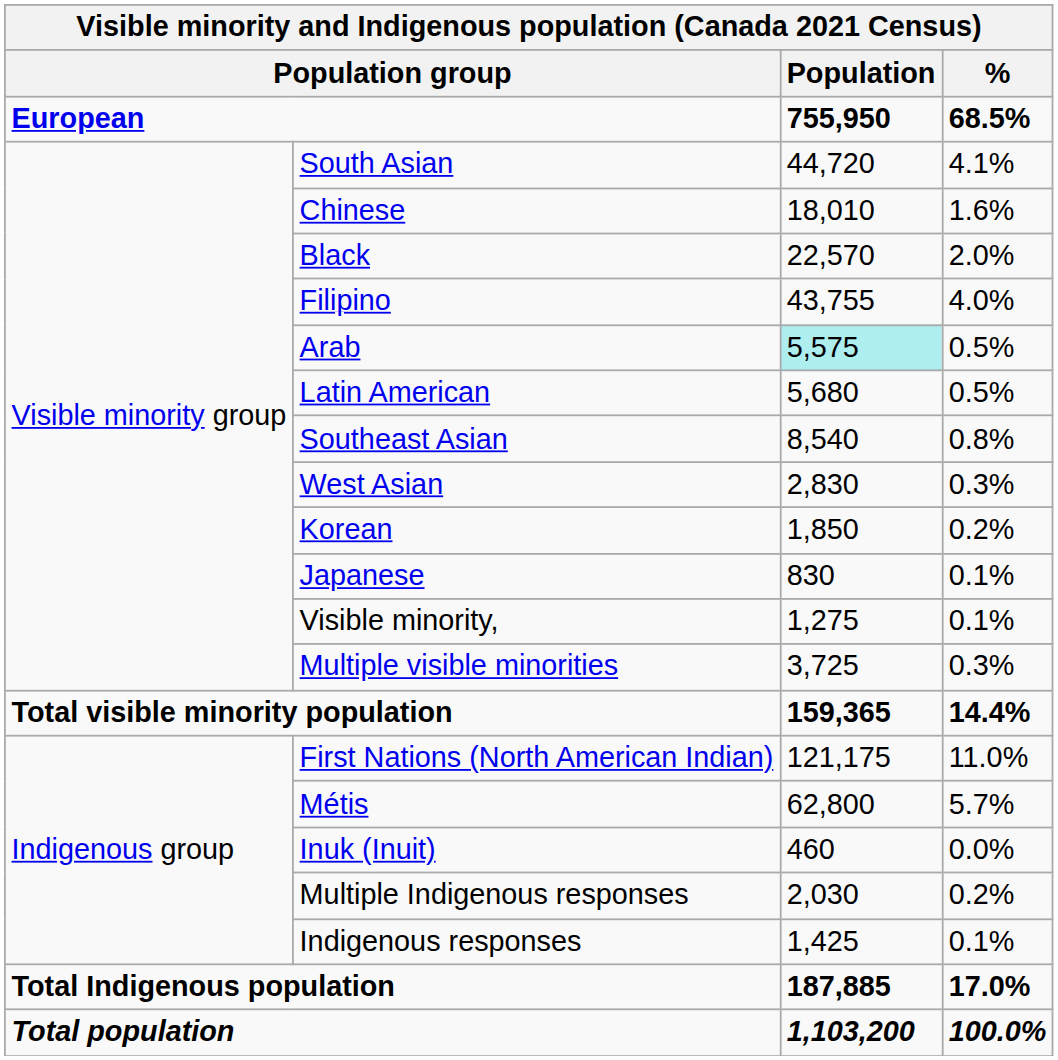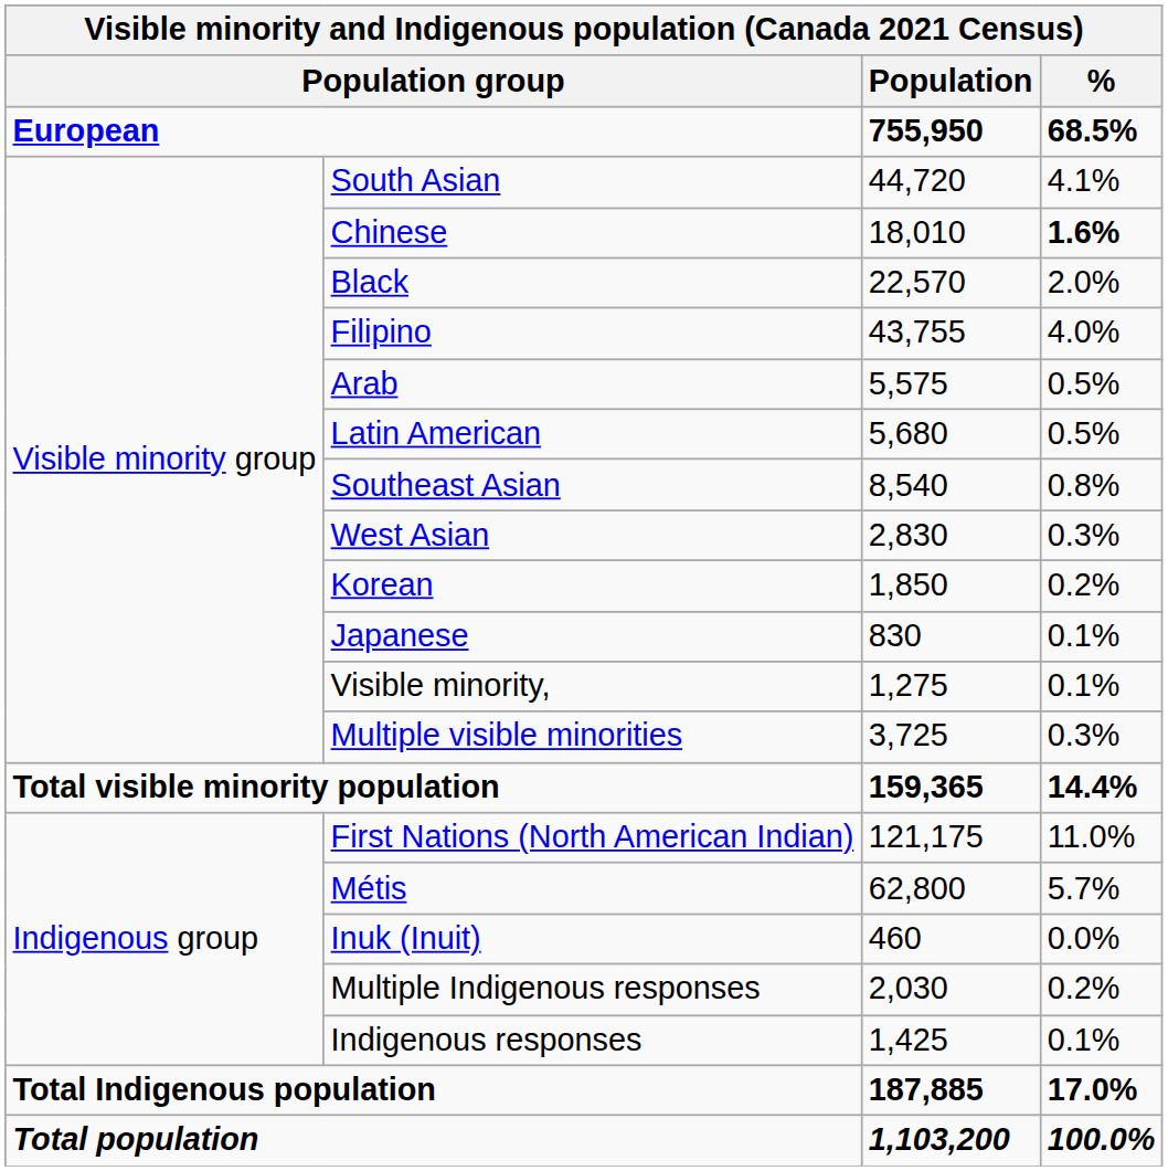Chinese | %: normal -> bold
Arab | Population: paleturquoise background -> no background
